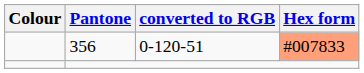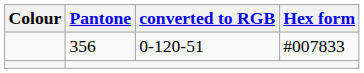356 | Hex form: lightsalmon background -> no background
